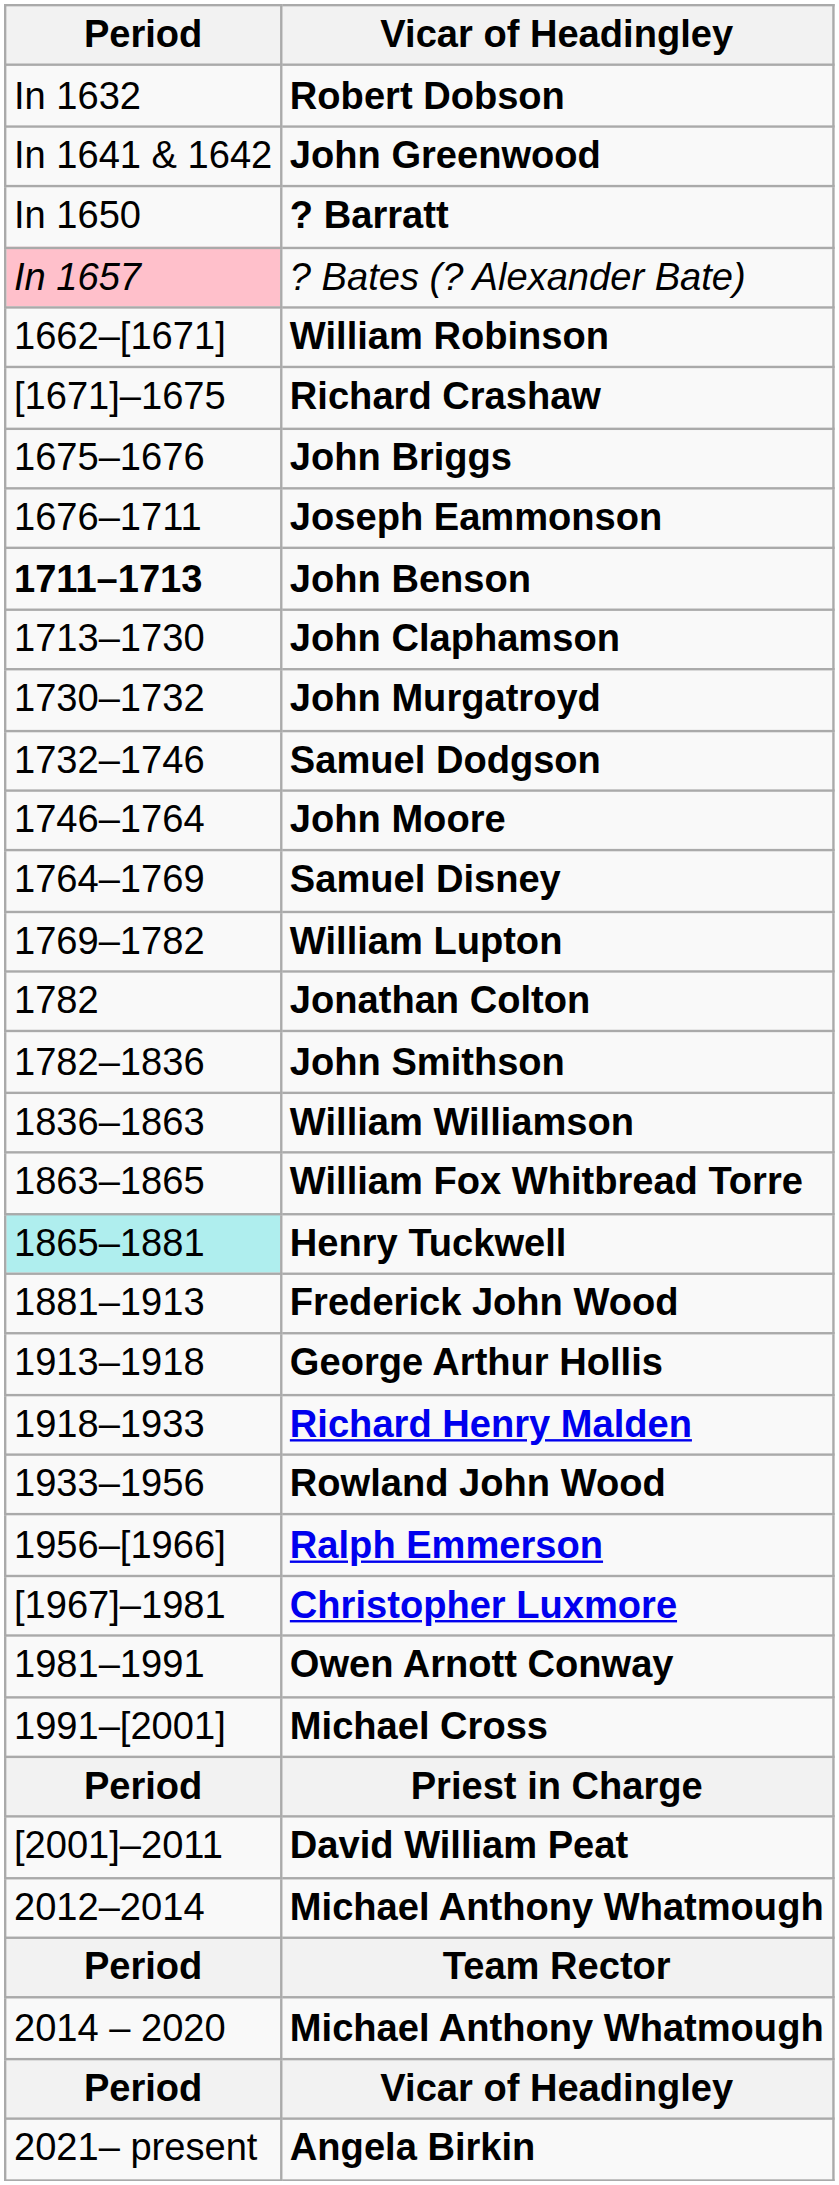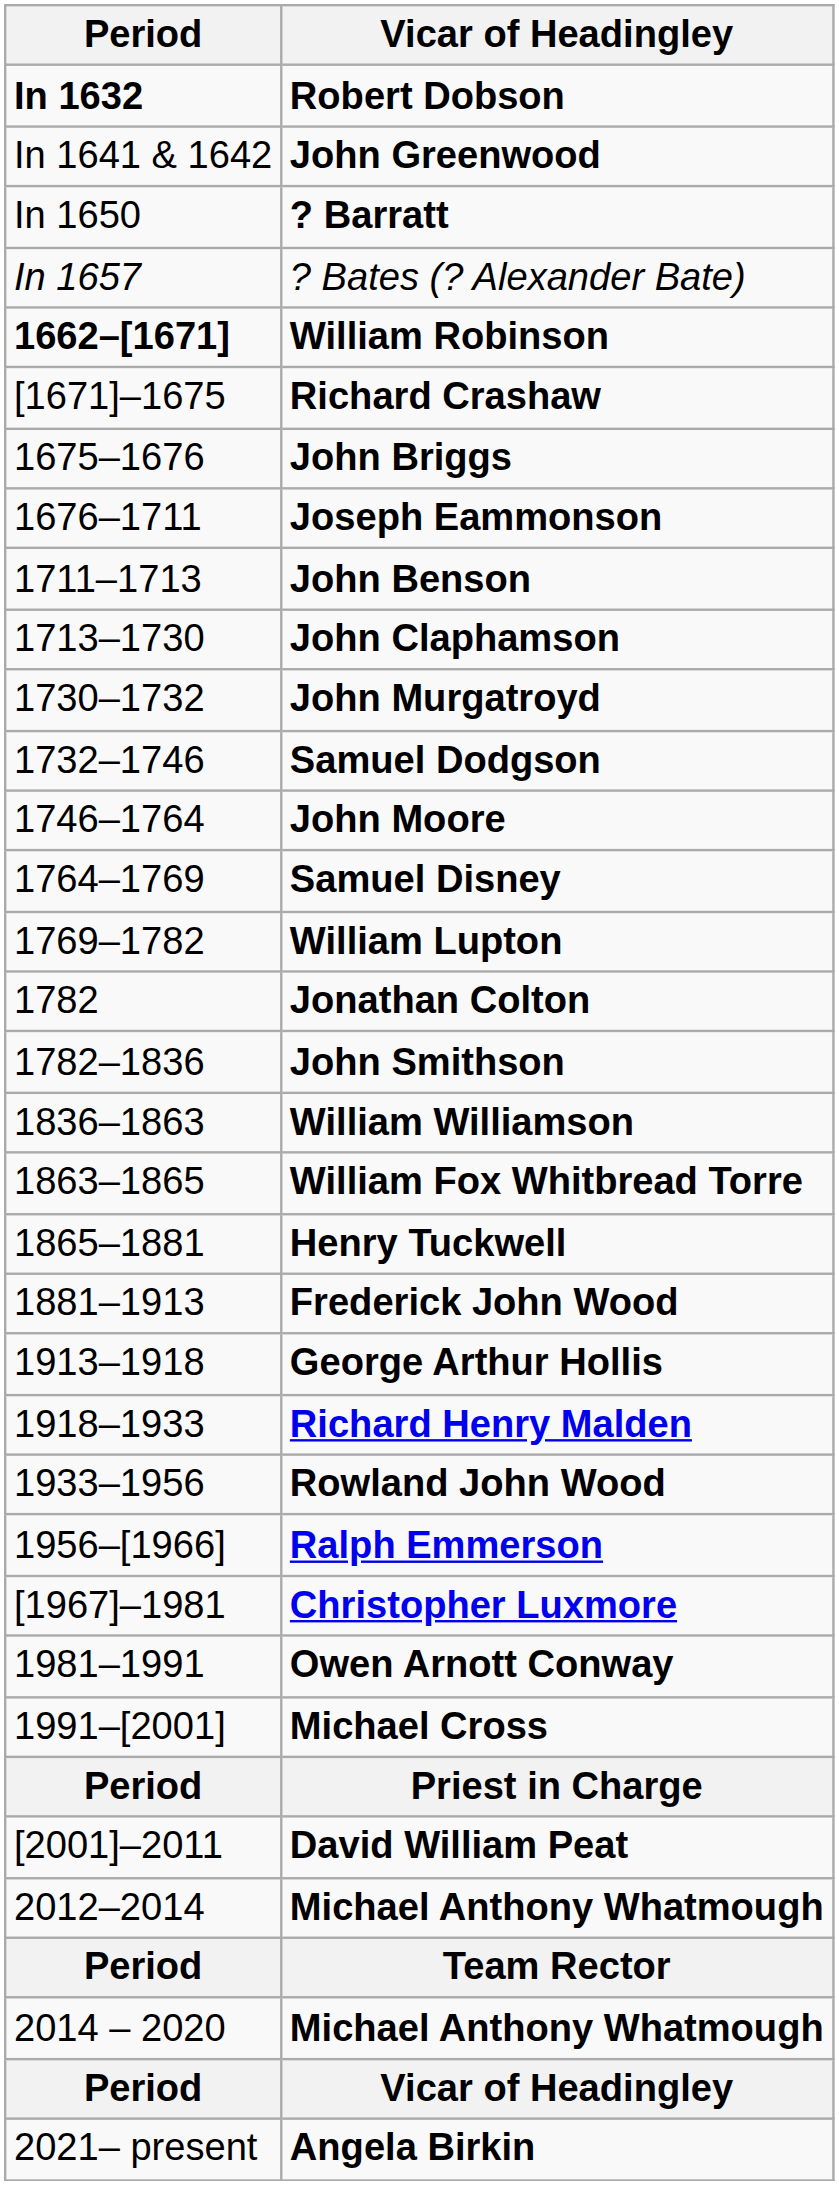row 2 | Period: normal -> bold
row 5 | Period: pink background -> no background
row 6 | Period: normal -> bold
row 10 | Period: bold -> normal
row 21 | Period: paleturquoise background -> no background
